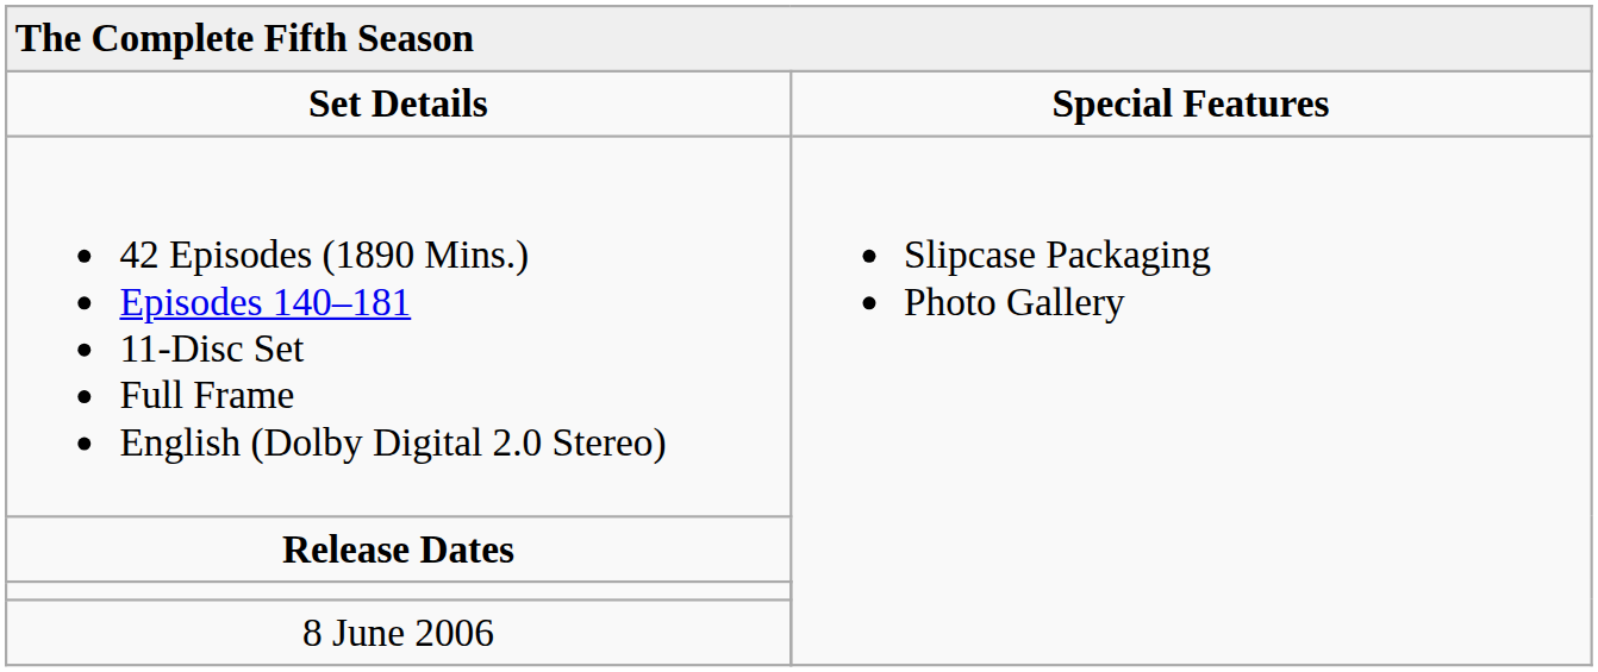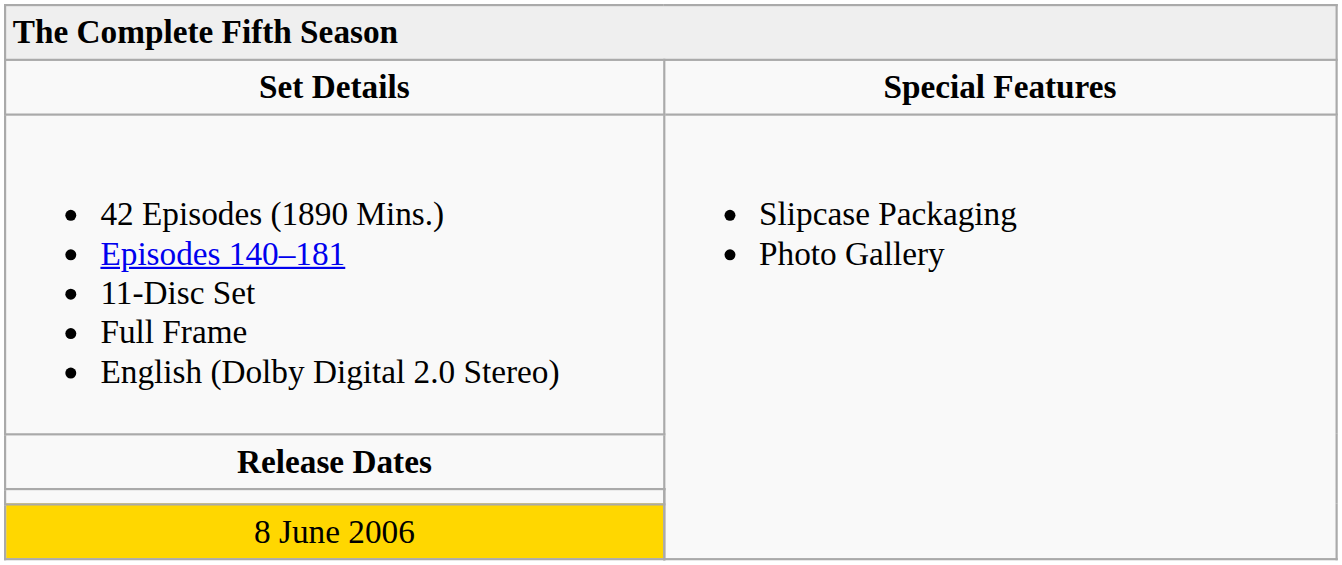8 June 2006 | column 1: no background -> gold background
